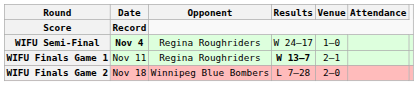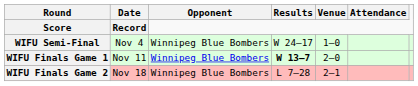WIFU Semi-Final | Date / Record: bold -> normal
WIFU Semi-Final | Opponent: Regina Roughriders -> Winnipeg Blue Bombers
WIFU Finals Game 1 | Opponent: Regina Roughriders -> Winnipeg Blue Bombers
WIFU Finals Game 1 | Venue: 2–1 -> 2–0
WIFU Finals Game 2 | Venue: 2–0 -> 2–1
